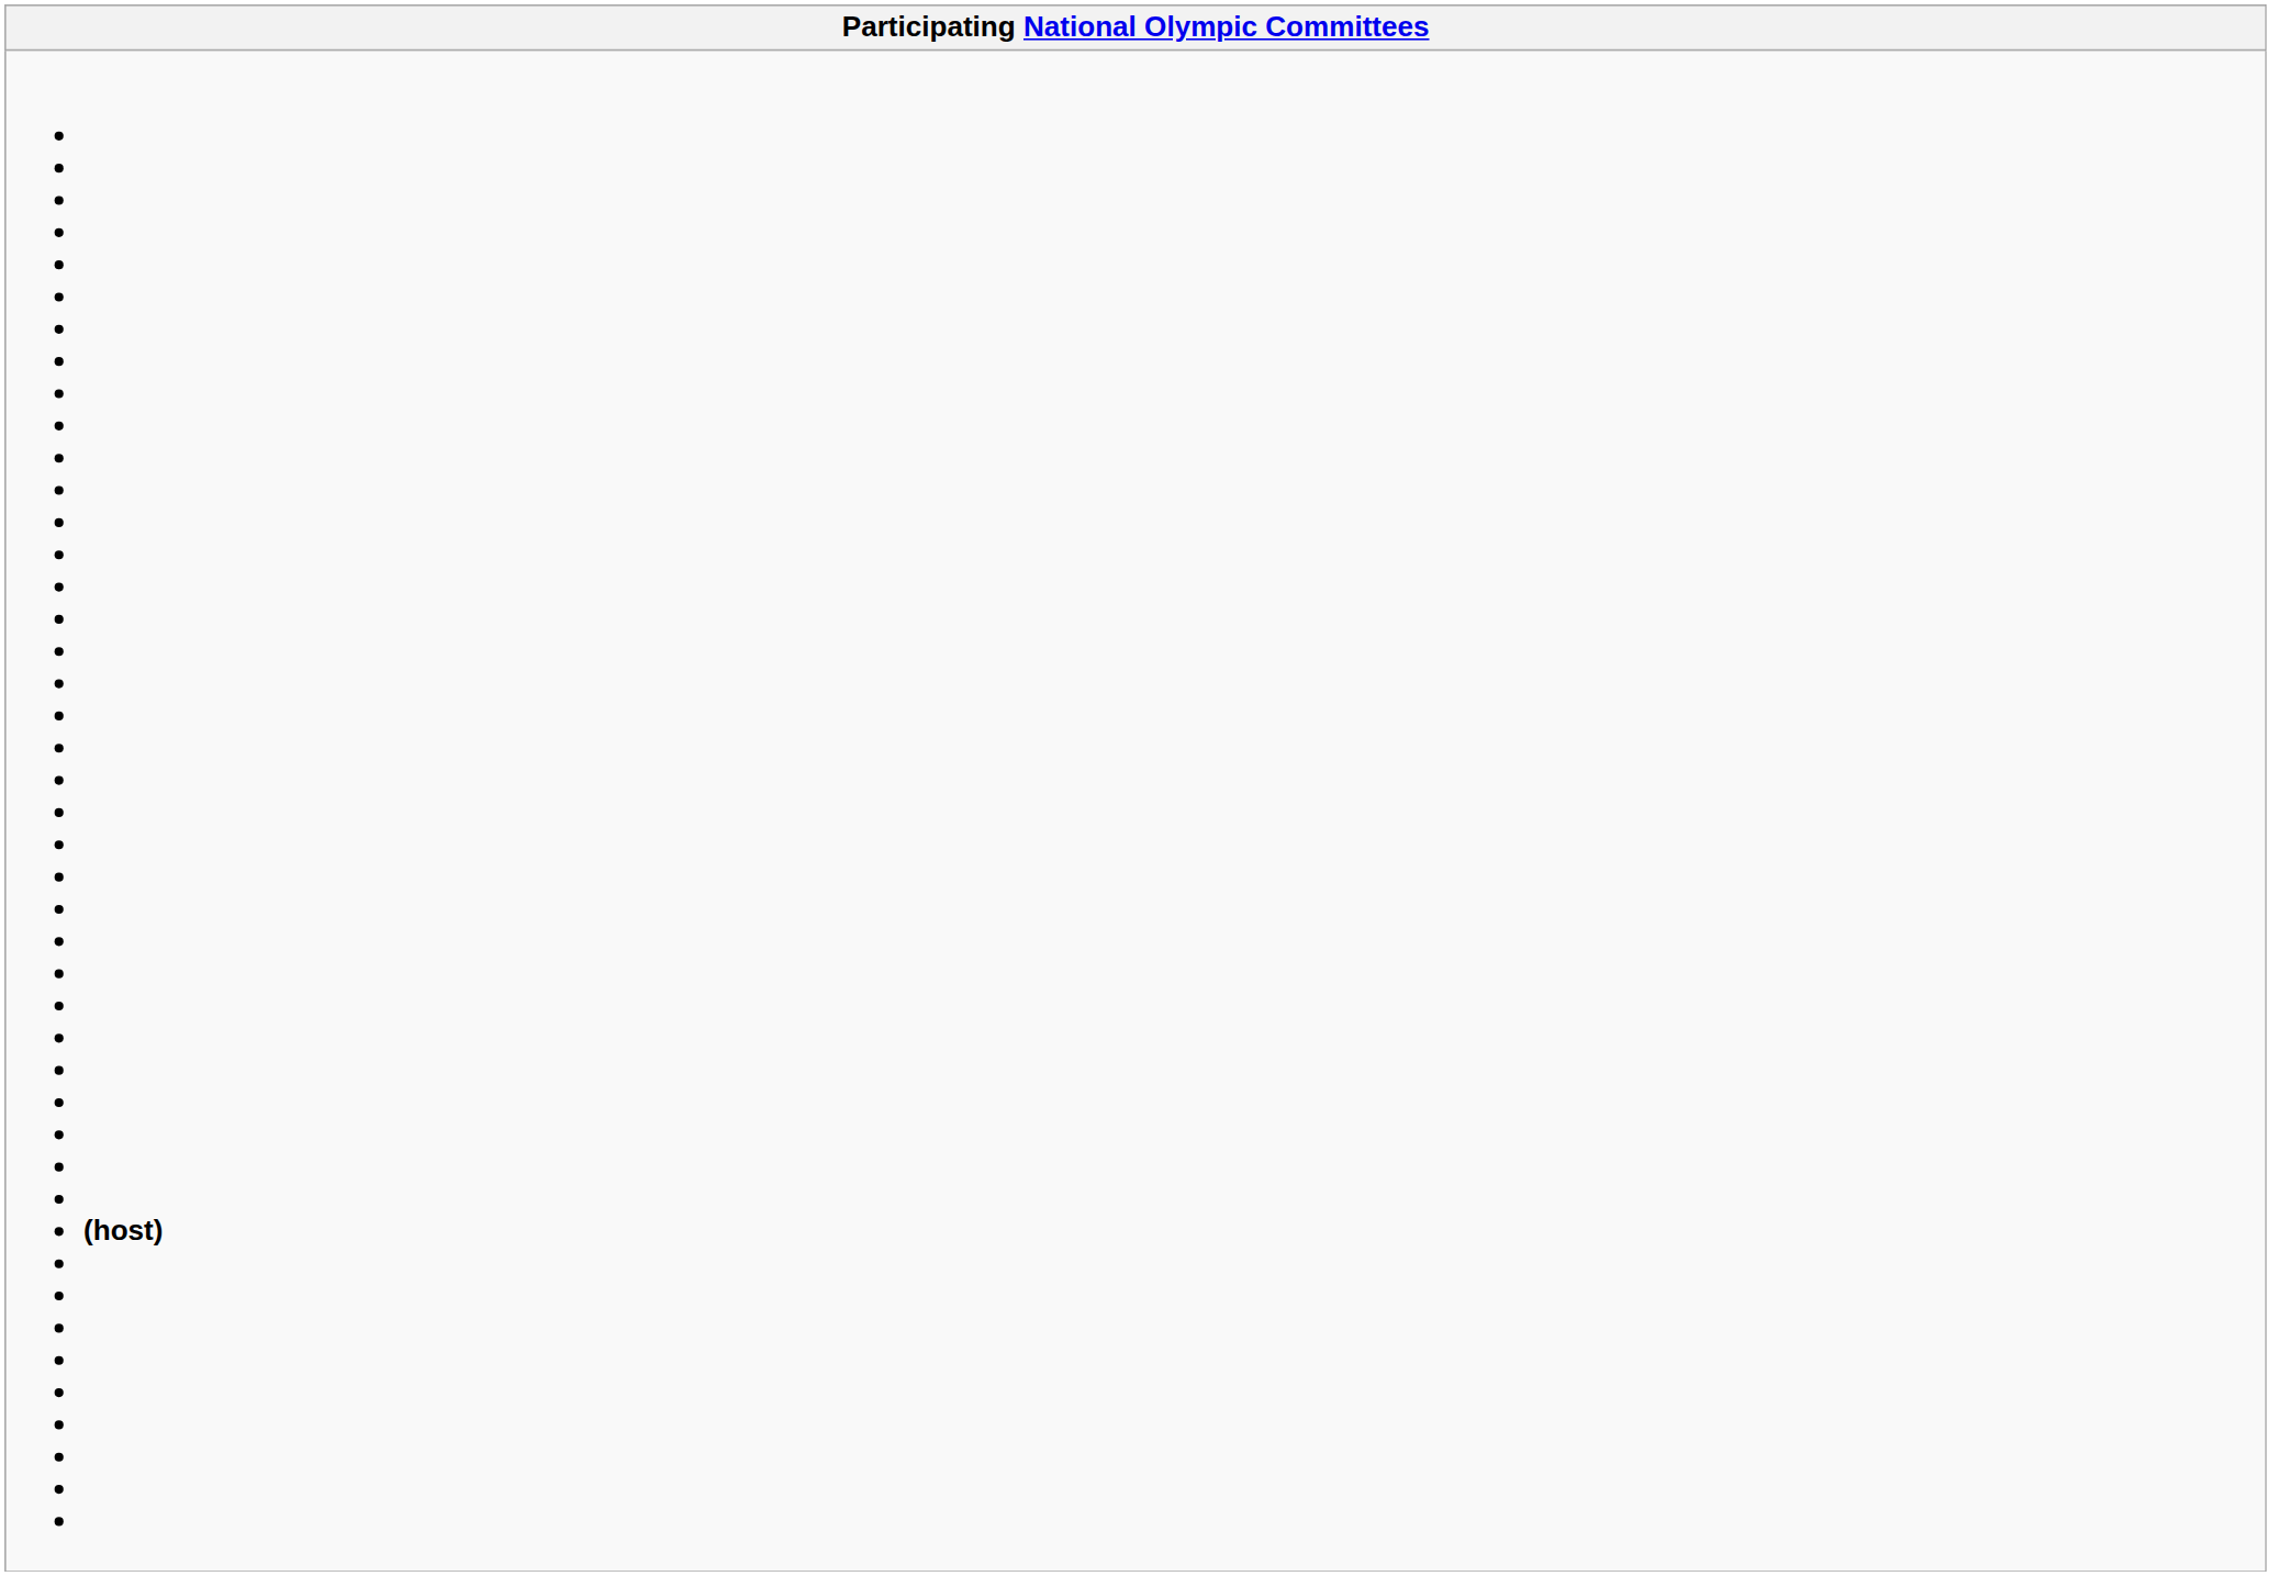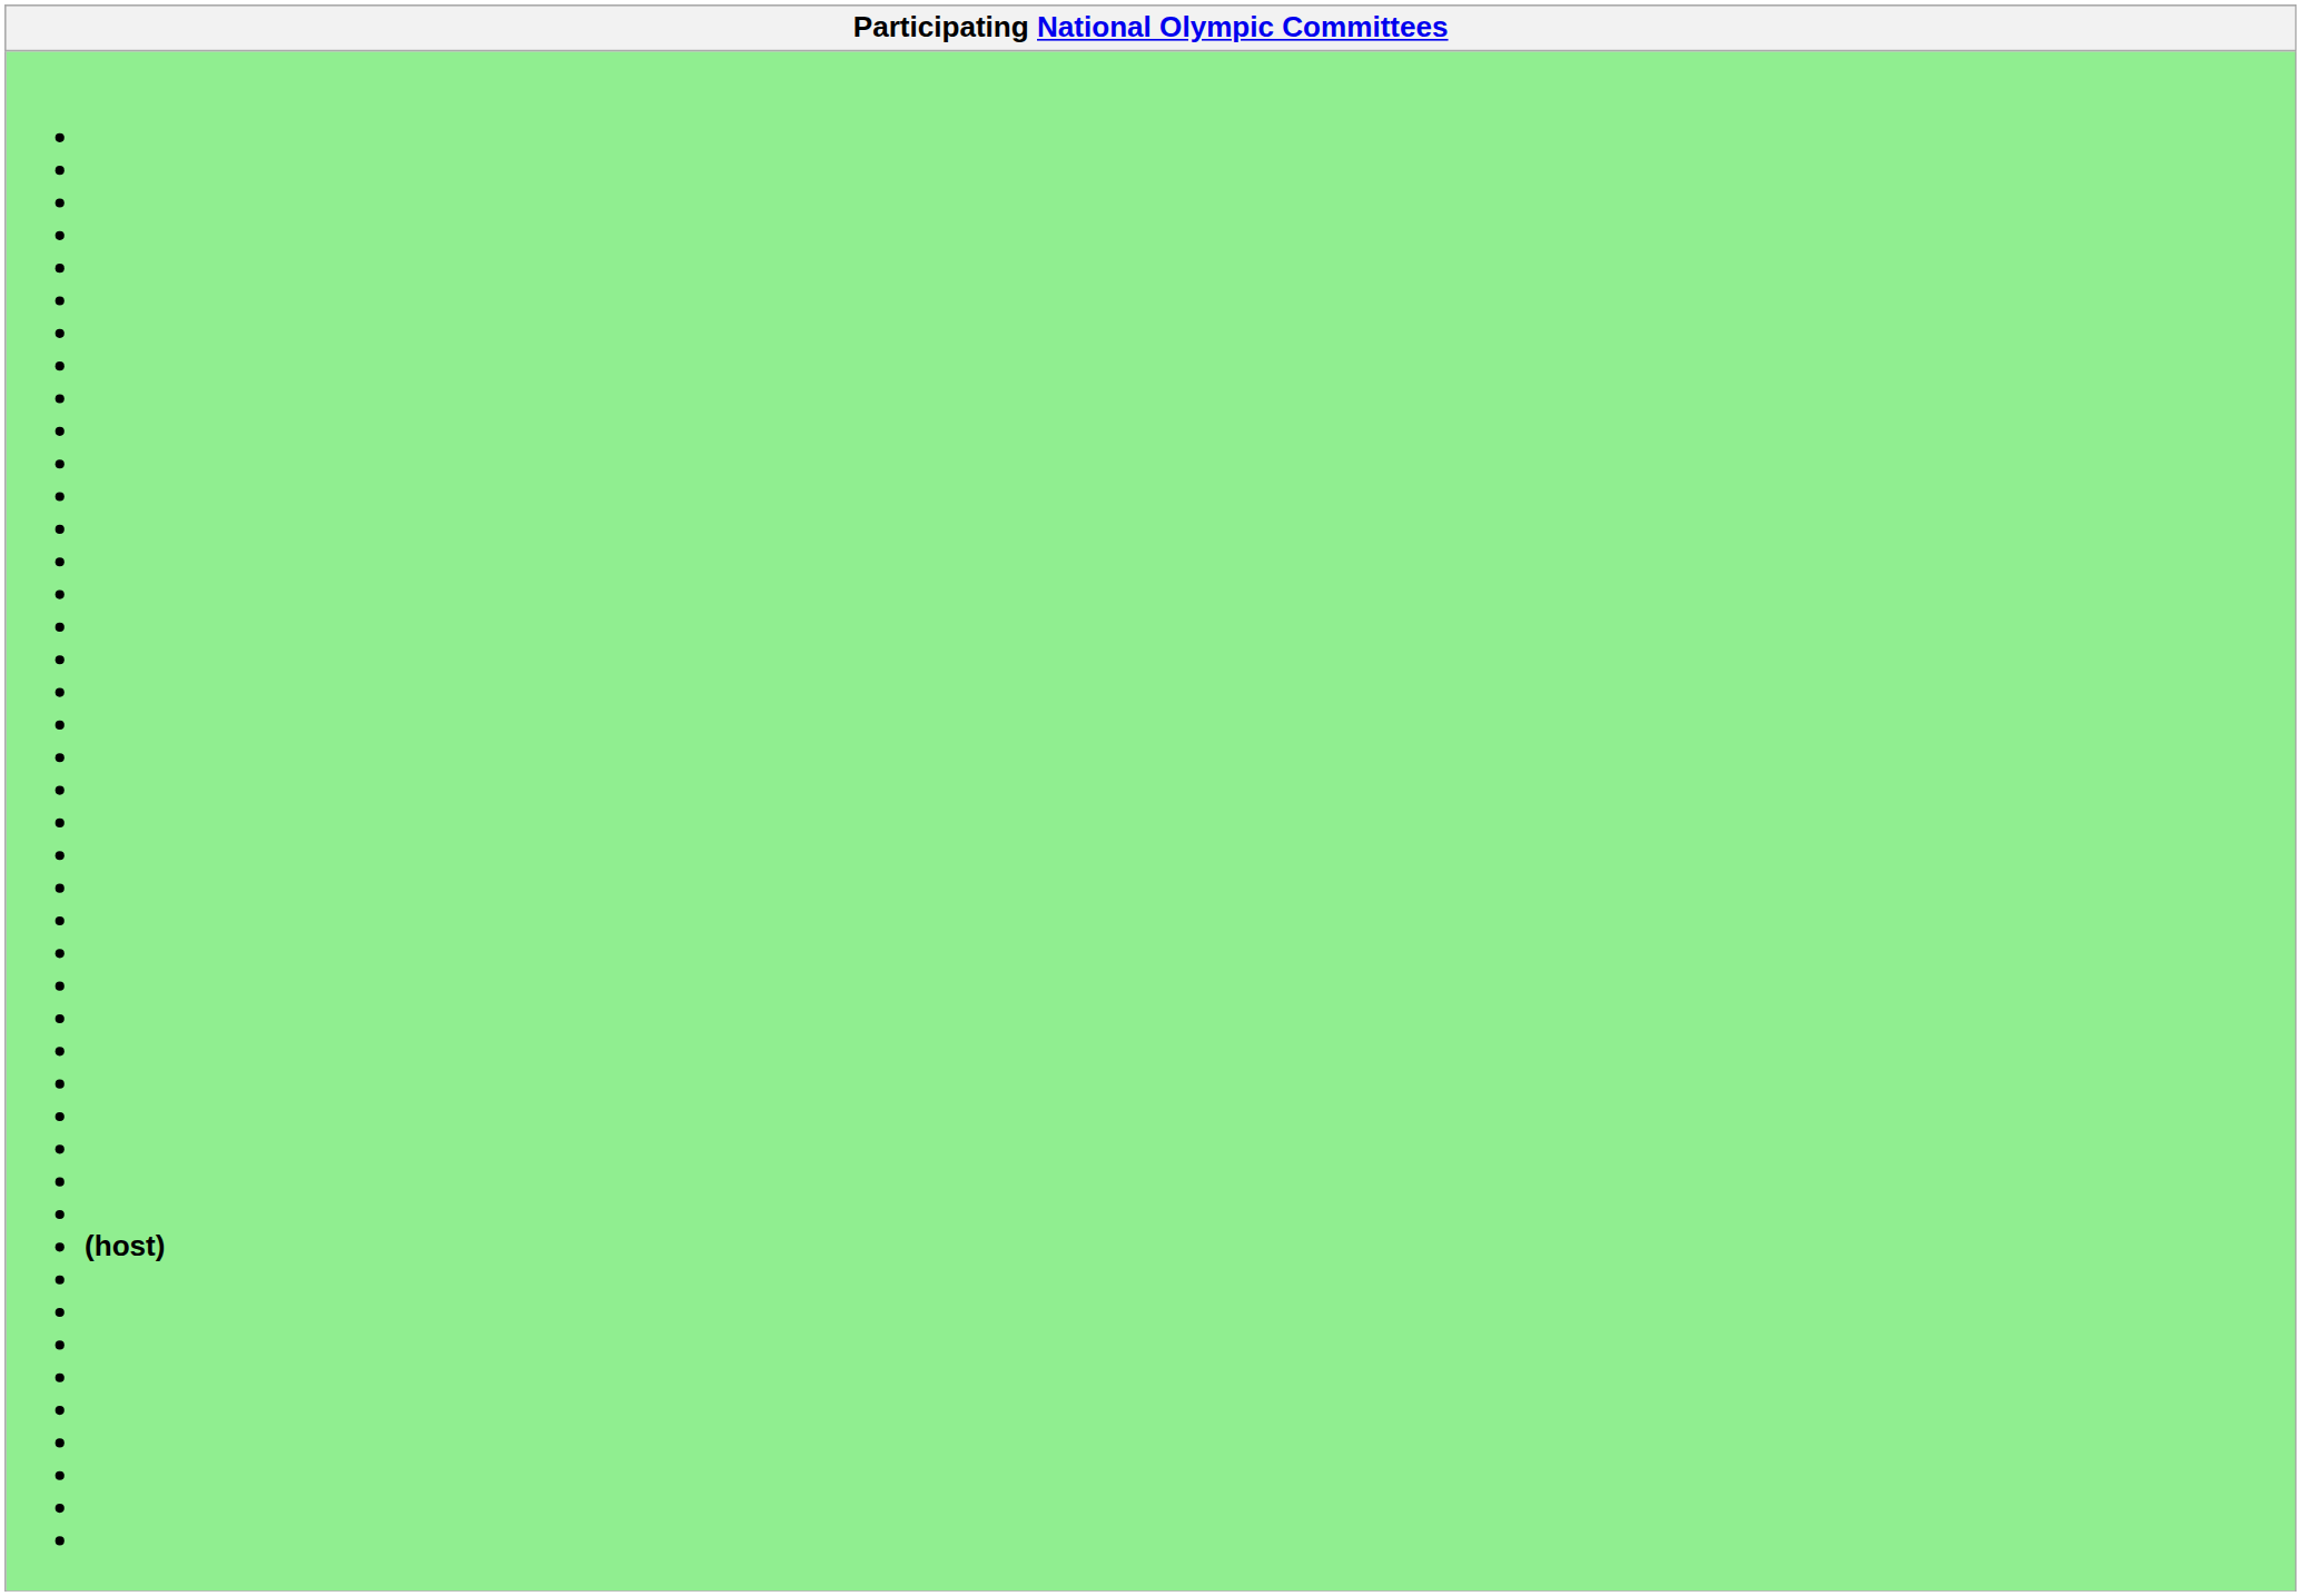row 2 | column 1: no background -> lightgreen background
